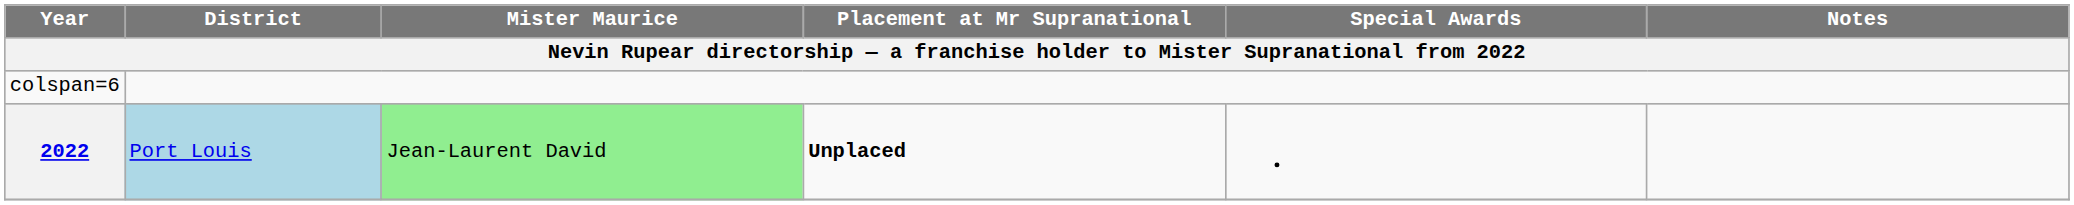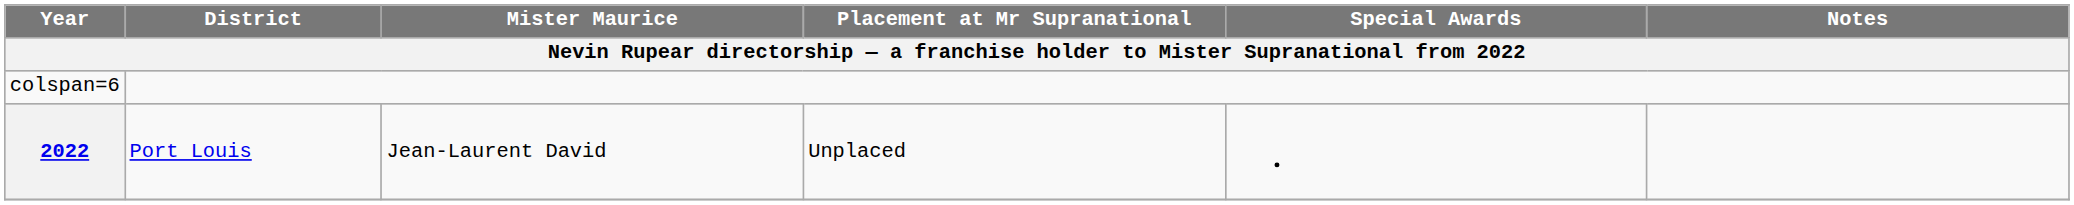2022 | District: lightblue background -> no background
2022 | Mister Maurice: lightgreen background -> no background
2022 | Placement at Mr Supranational: bold -> normal
